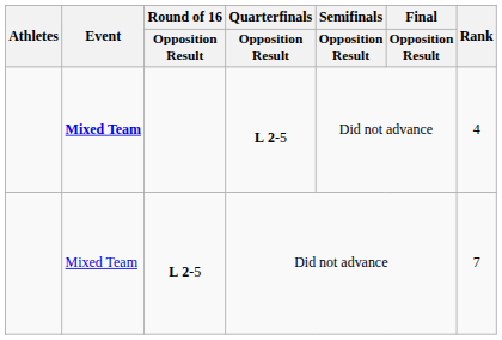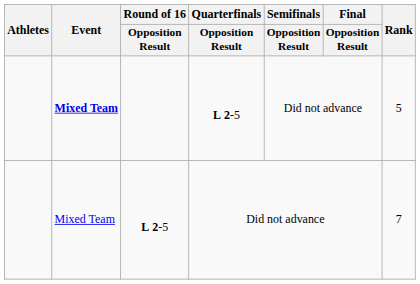row 3 | Rank: 4 -> 5
